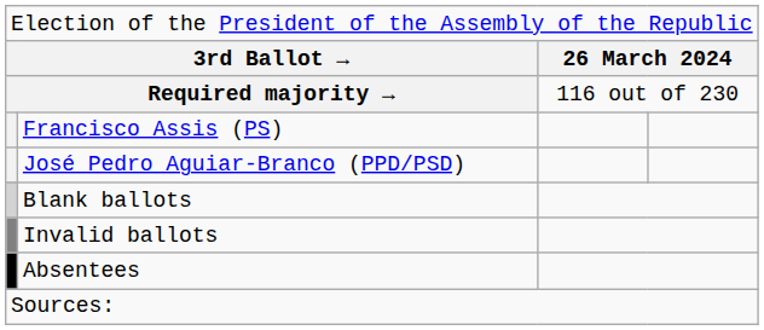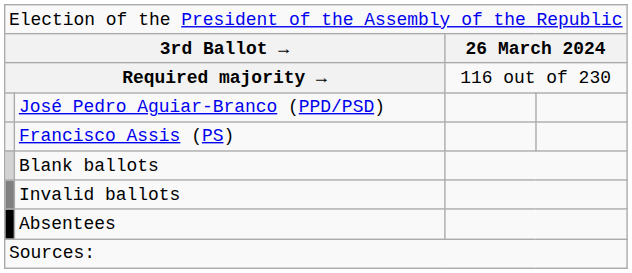rows swapped: Francisco Assis (PS) <-> José Pedro Aguiar-Branco (PPD/PSD)
